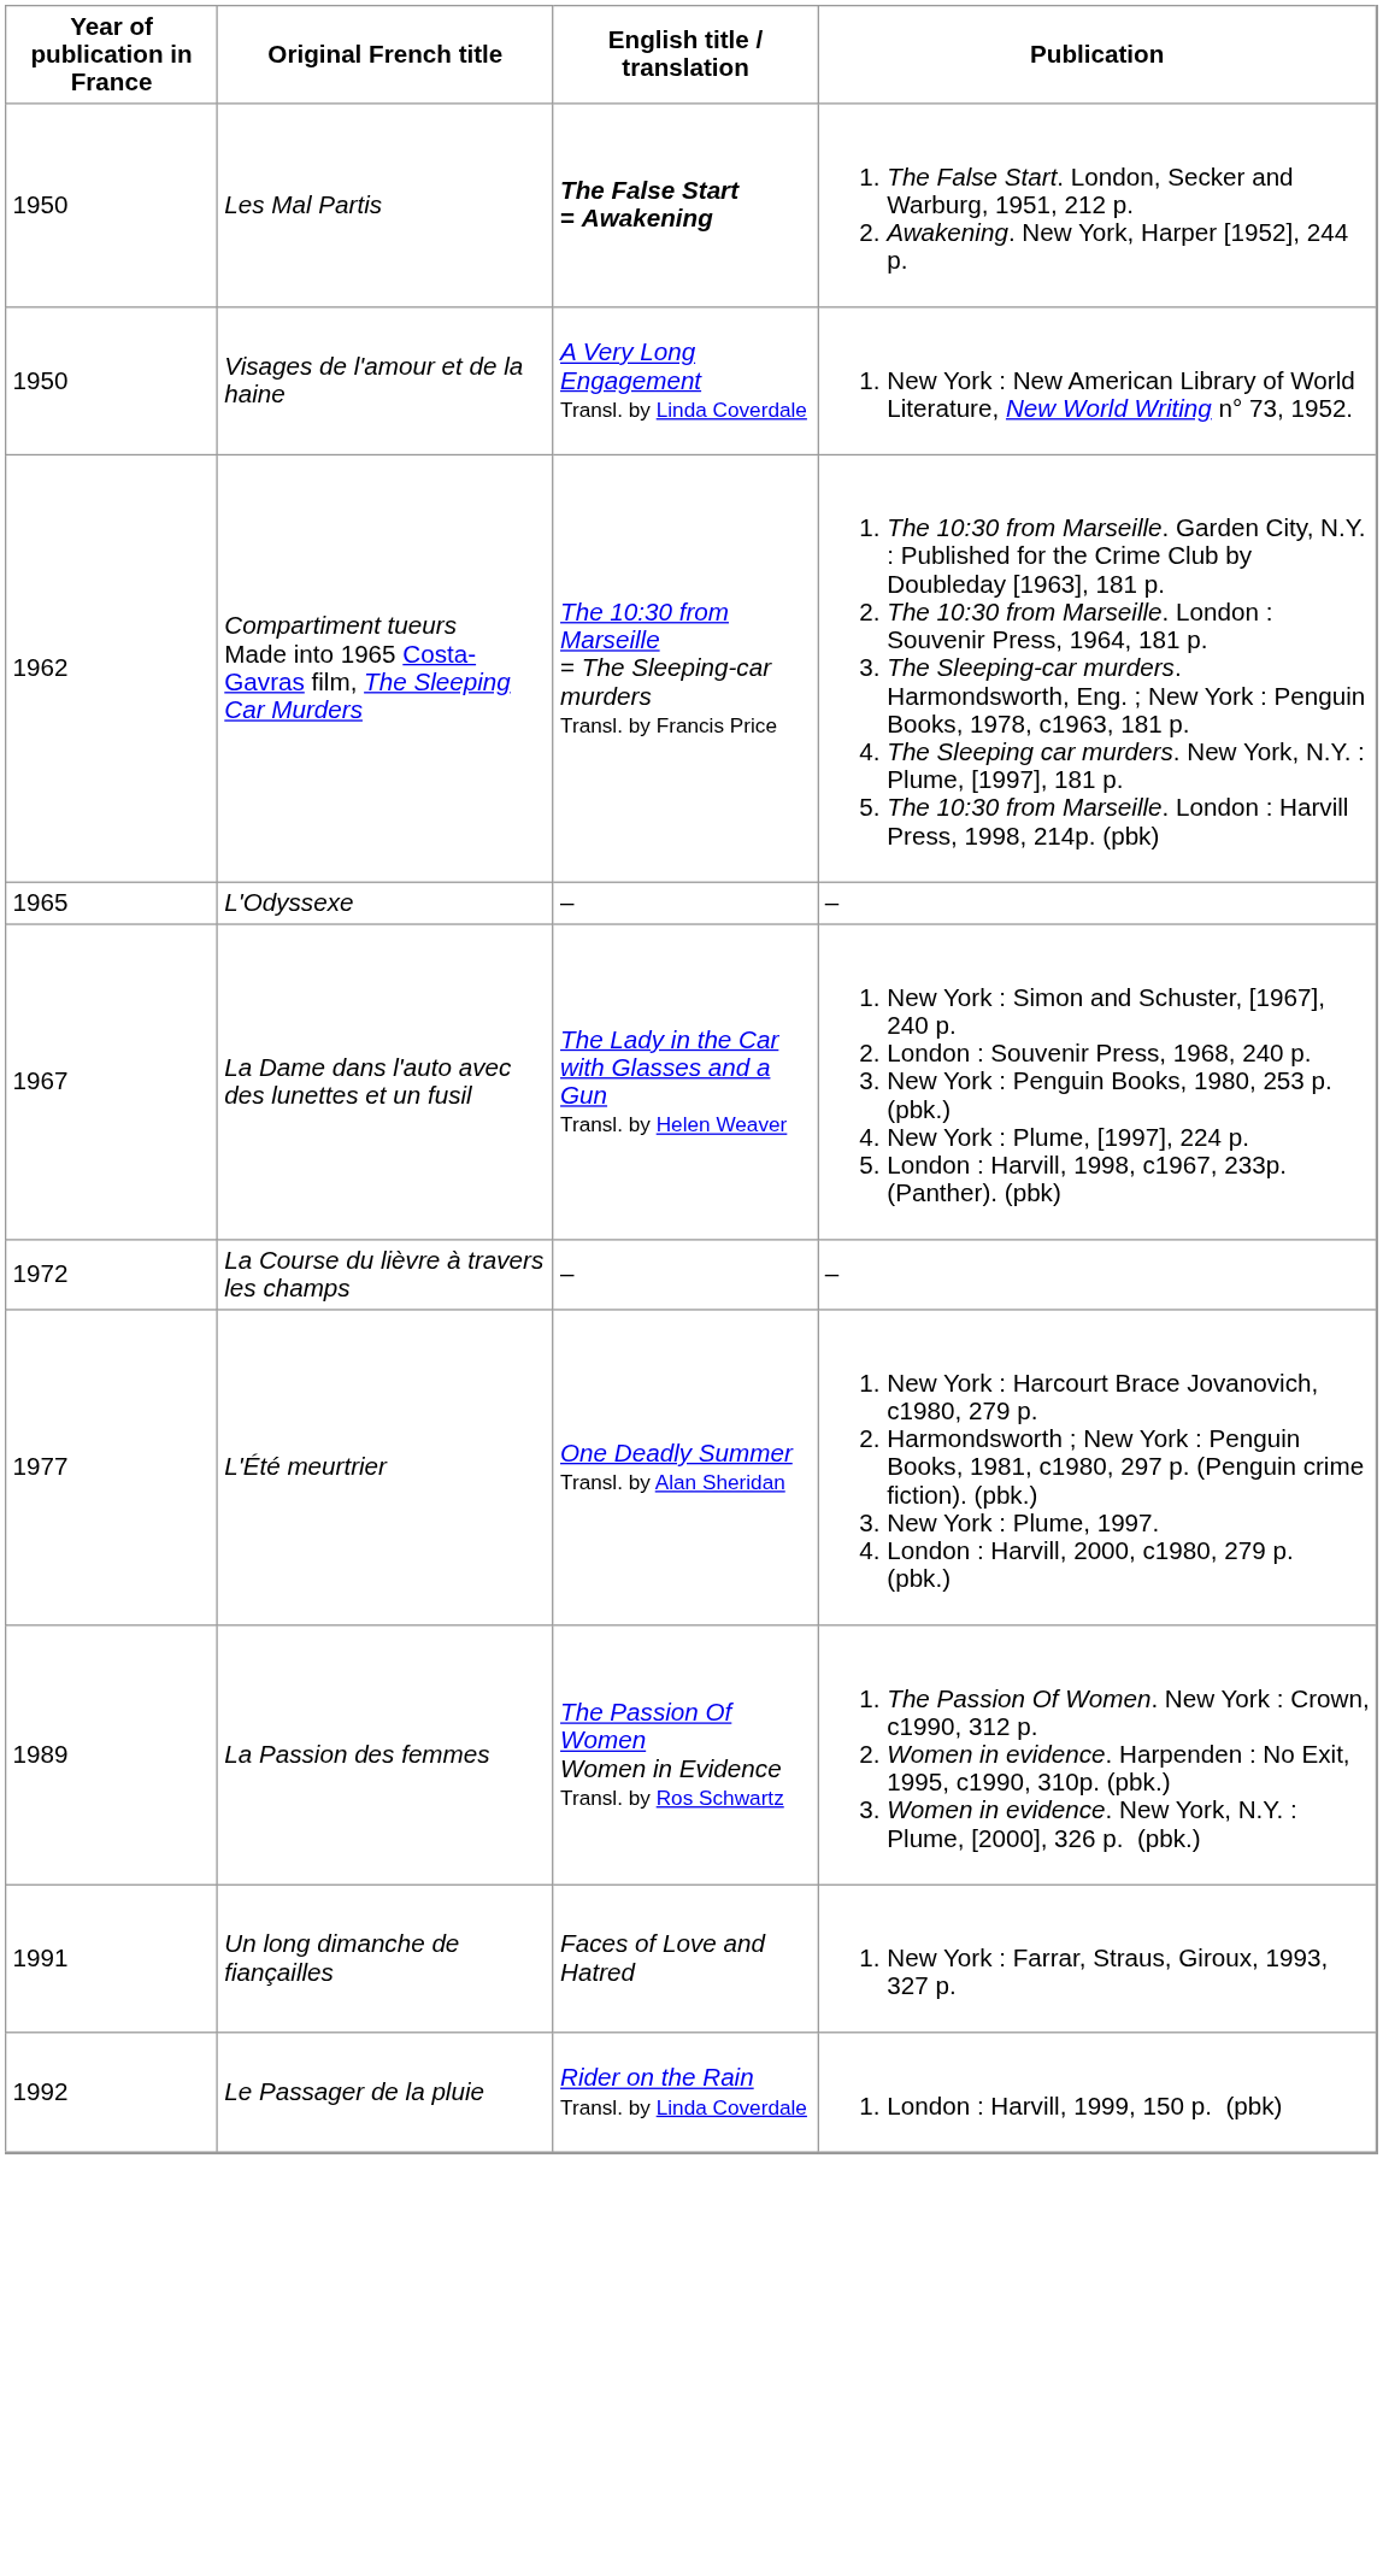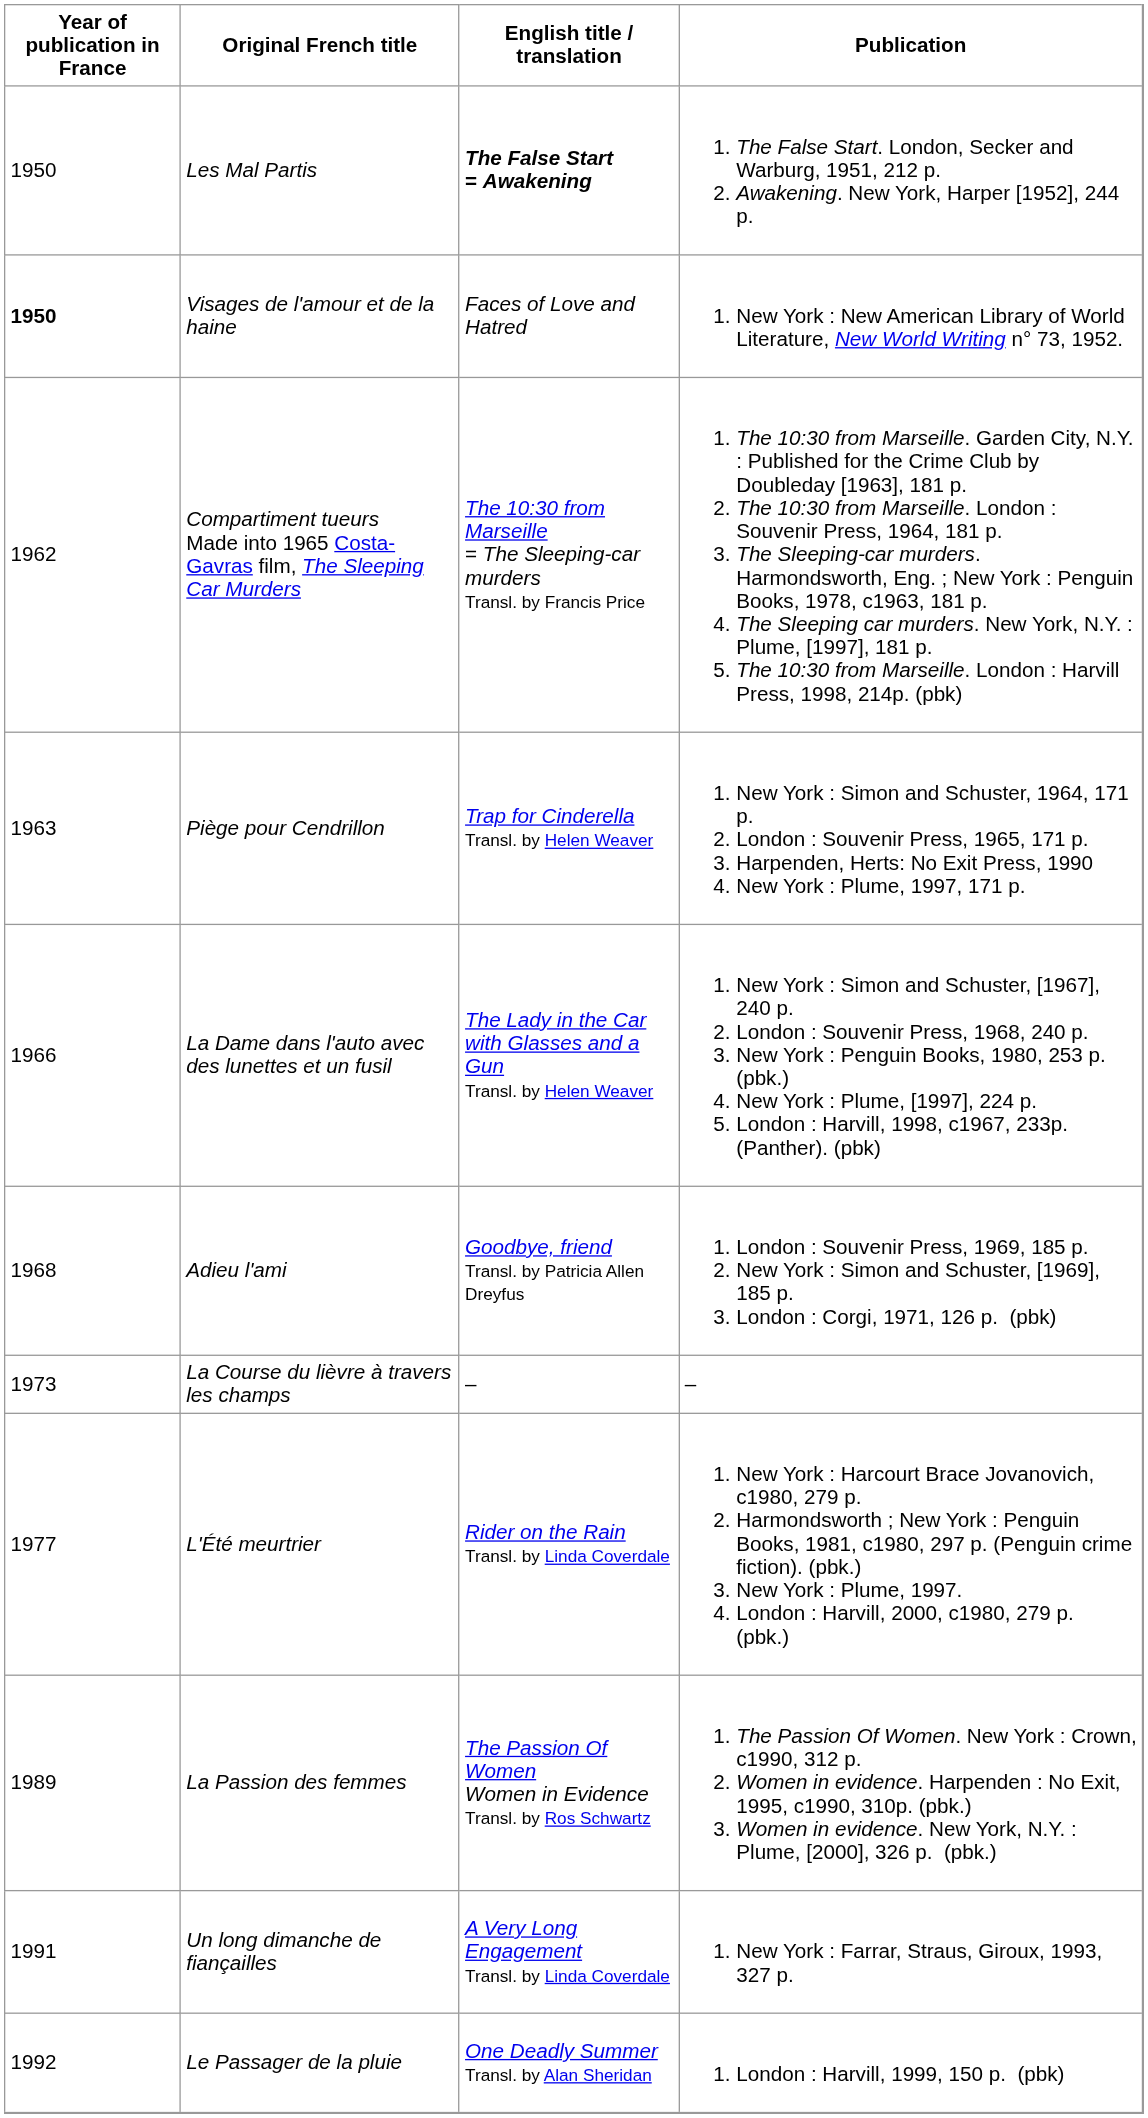Visages de l'amour et de la haine | Year of publication in France: normal -> bold
Visages de l'amour et de la haine | English title / translation: A Very Long Engagement Transl. by Linda Coverdale -> Faces of Love and Hatred
+ row: 1963 | Piège pour Cendrillon | Trap for Cinderella Transl. by Helen Weaver | New York : Simon and Schuster, 1964, 171 p. London : Souvenir Press, 1965, 171 p. Harpenden, Herts: No Exit Press, 1990 New York : Plume, 1997, 171 p.
- row: 1965 | L'Odyssexe | – | –
La Dame dans l'auto avec des lunettes et un fusil | Year of publication in France: 1967 -> 1966
+ row: 1968 | Adieu l'ami | Goodbye, friend Transl. by Patricia Allen Dreyfus | London : Souvenir Press, 1969, 185 p. New York : Simon and Schuster, [1969], 185 p. London : Corgi, 1971, 126 p. (pbk)
La Course du lièvre à travers les champs | Year of publication in France: 1972 -> 1973
L'Été meurtrier | English title / translation: One Deadly Summer Transl. by Alan Sheridan -> Rider on the Rain Transl. by Linda Coverdale
Un long dimanche de fiançailles | English title / translation: Faces of Love and Hatred -> A Very Long Engagement Transl. by Linda Coverdale
Le Passager de la pluie | English title / translation: Rider on the Rain Transl. by Linda Coverdale -> One Deadly Summer Transl. by Alan Sheridan
